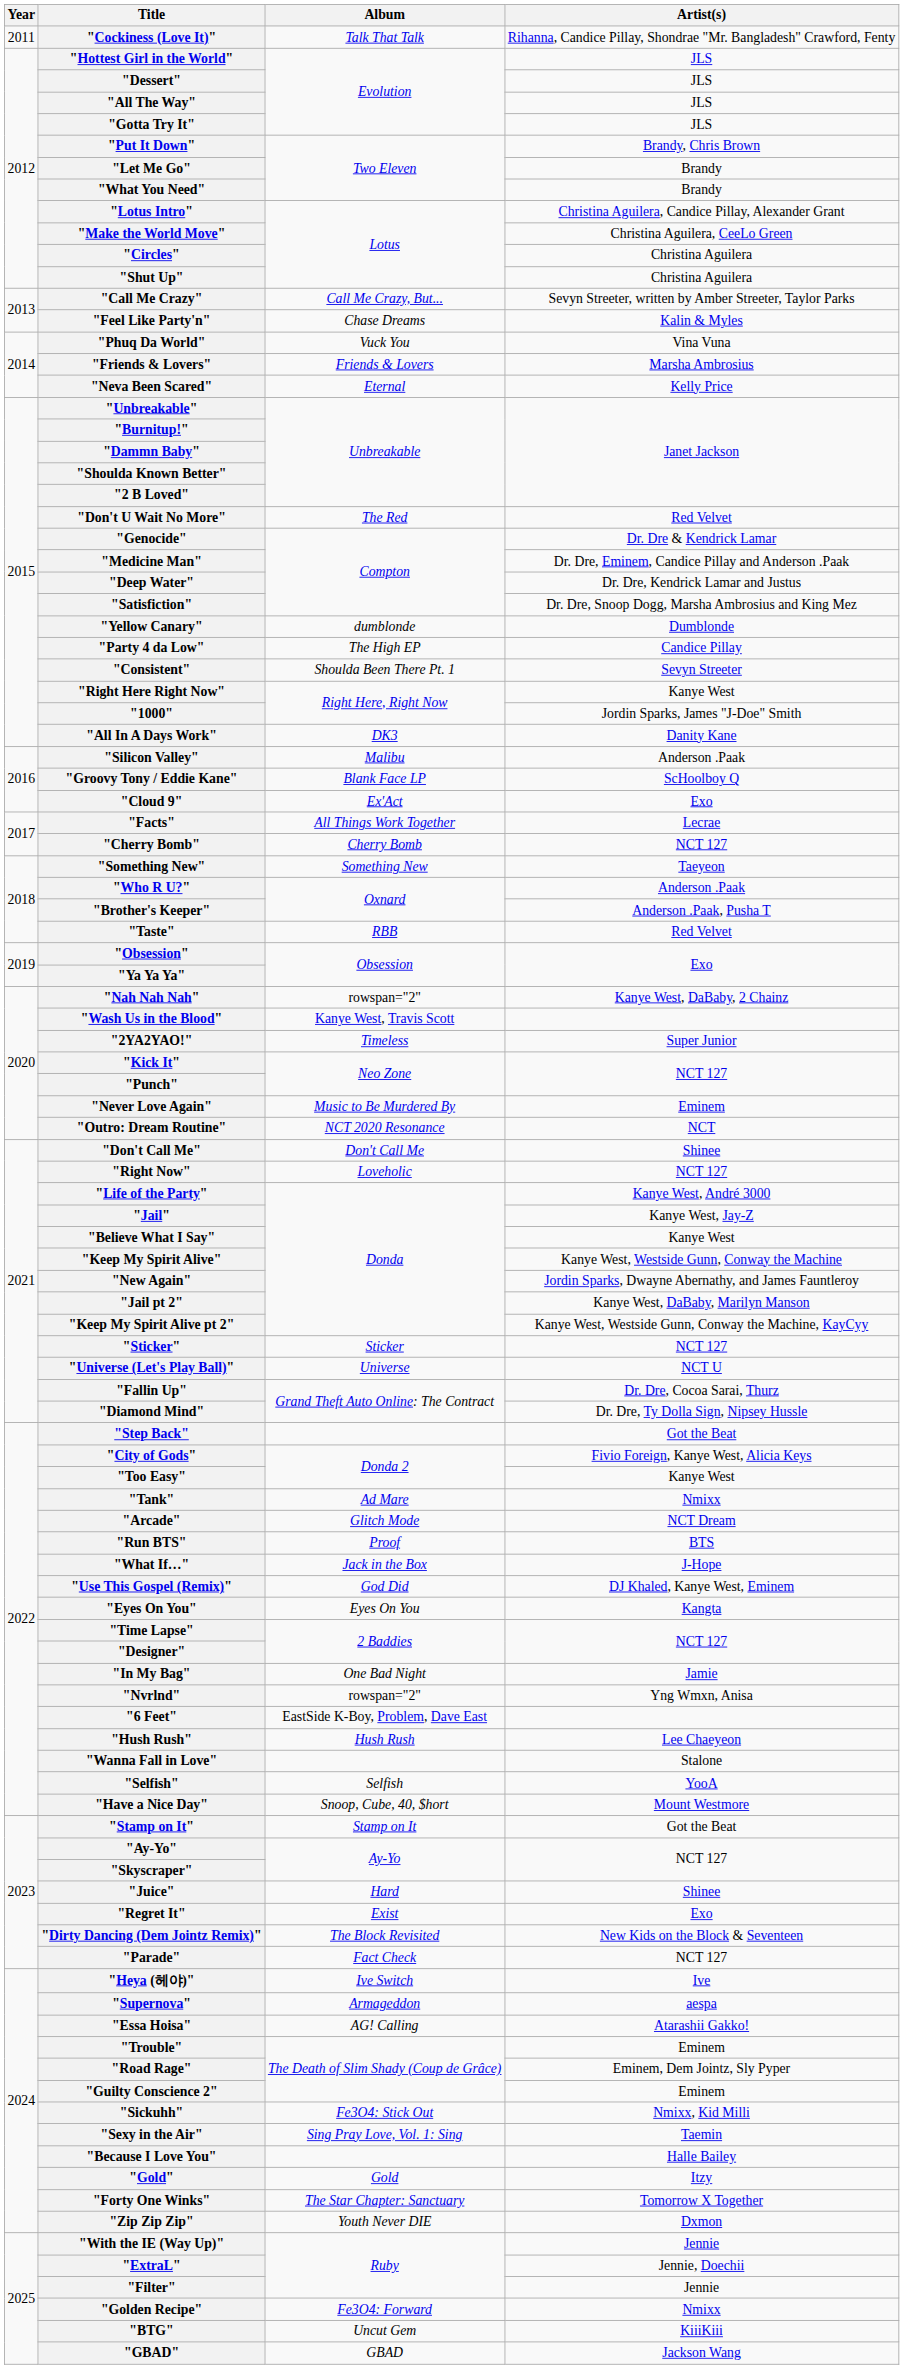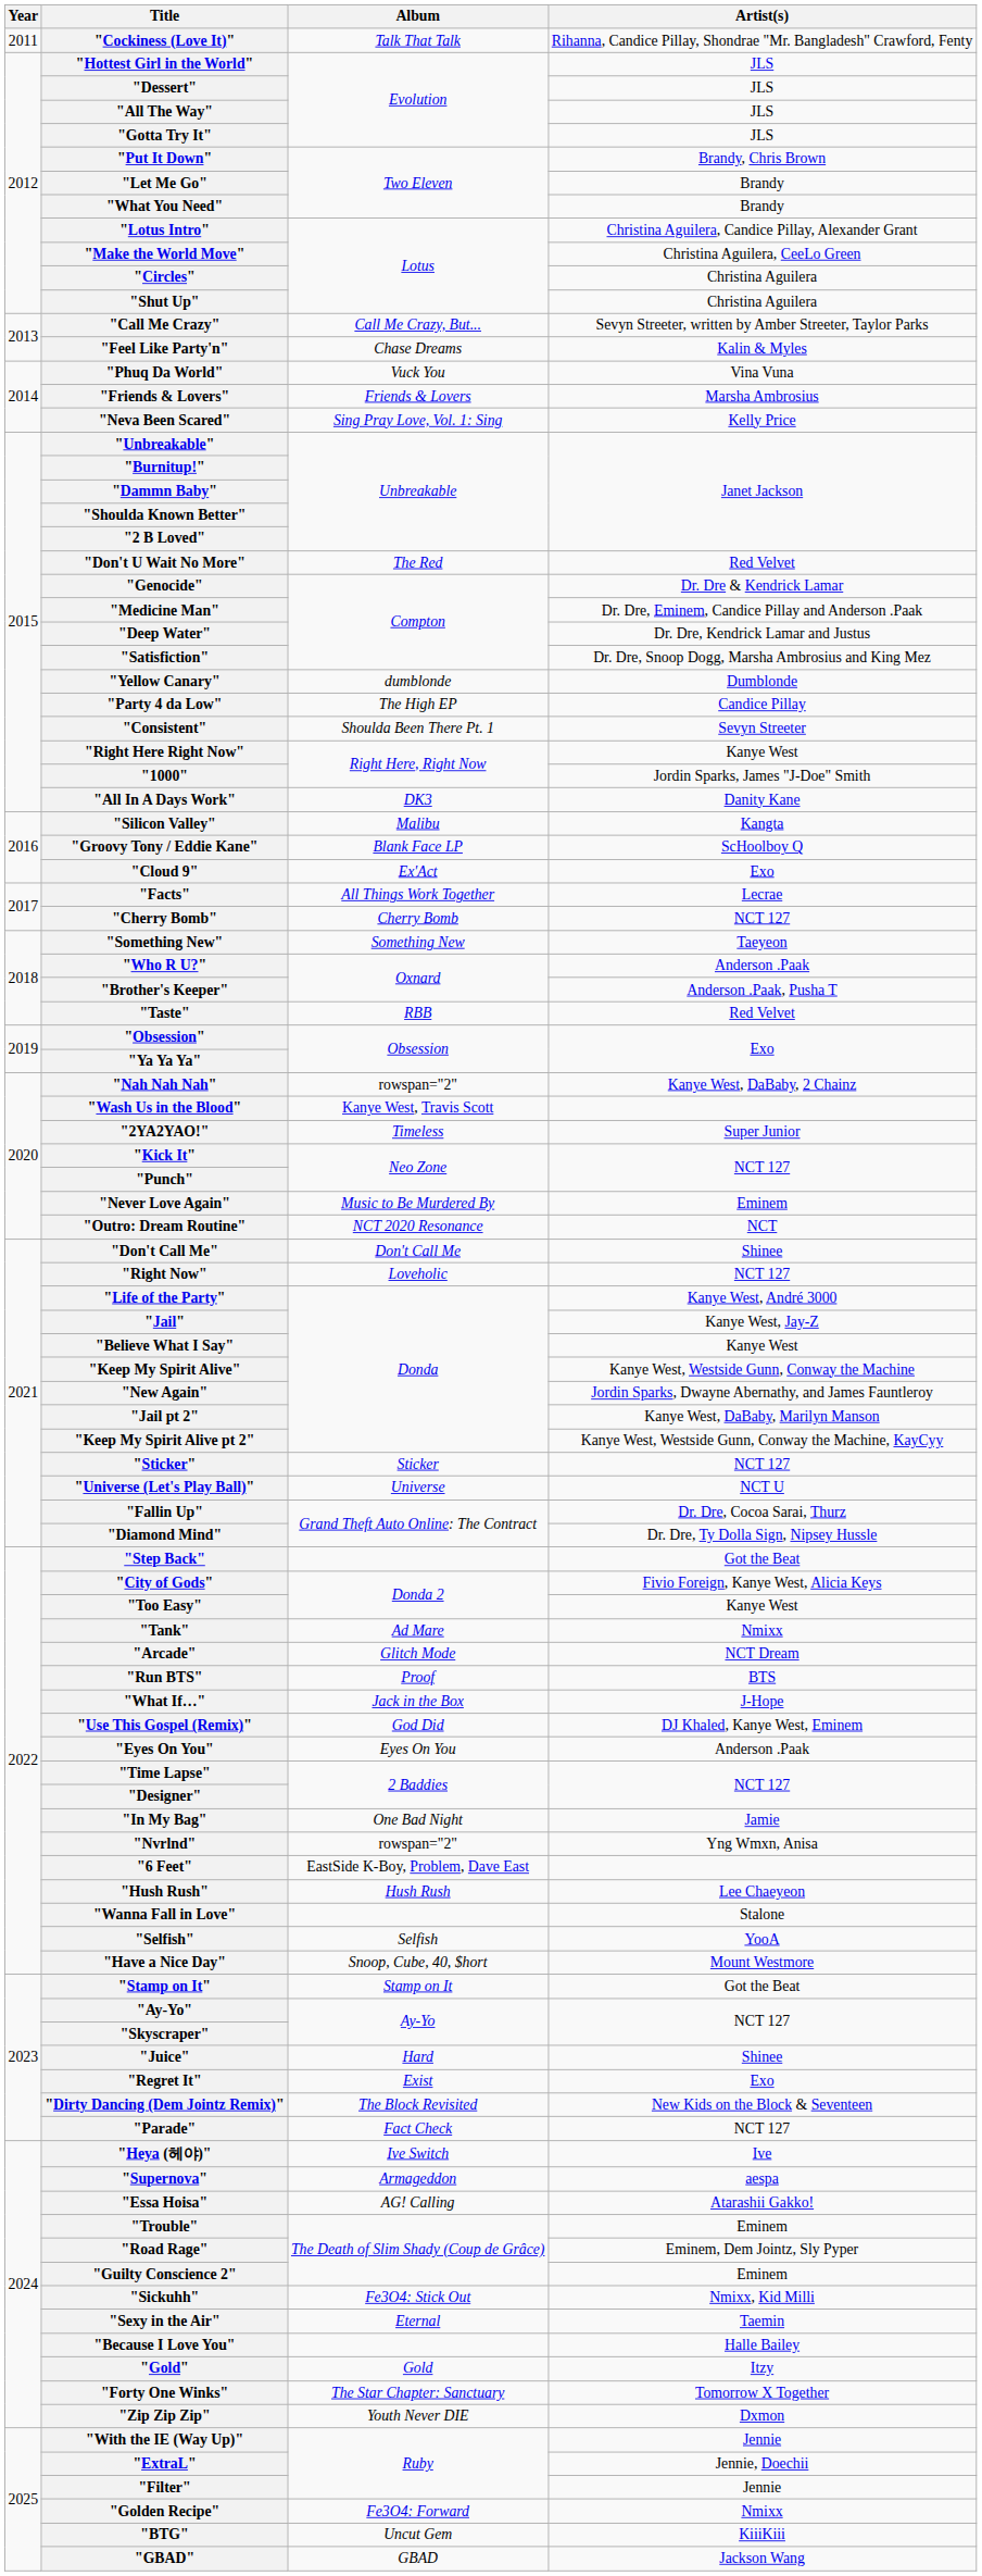"Neva Been Scared" | Album: Eternal -> Sing Pray Love, Vol. 1: Sing
"Silicon Valley" | Artist(s): Anderson .Paak -> Kangta
"Eyes On You" | Artist(s): Kangta -> Anderson .Paak
"Sexy in the Air" | Album: Sing Pray Love, Vol. 1: Sing -> Eternal
